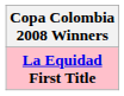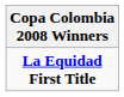row 2 | column 1: pink background -> no background
